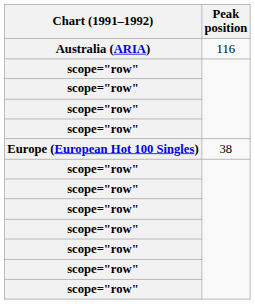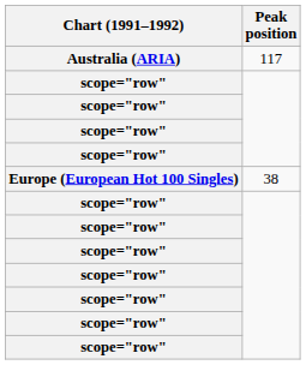Australia (ARIA) | Peak position: 116 -> 117
